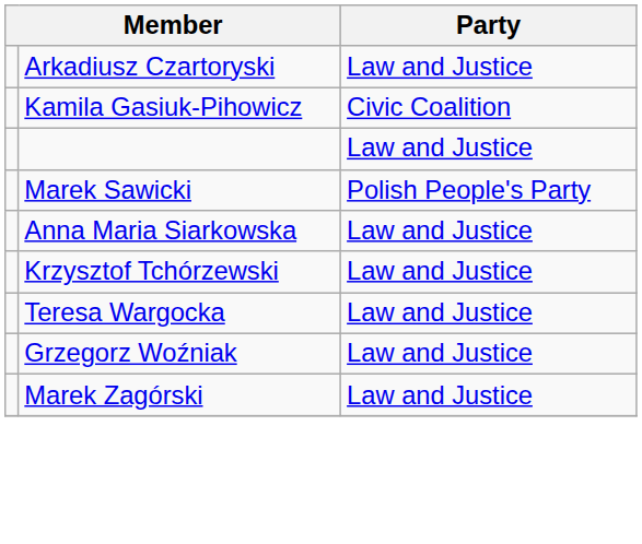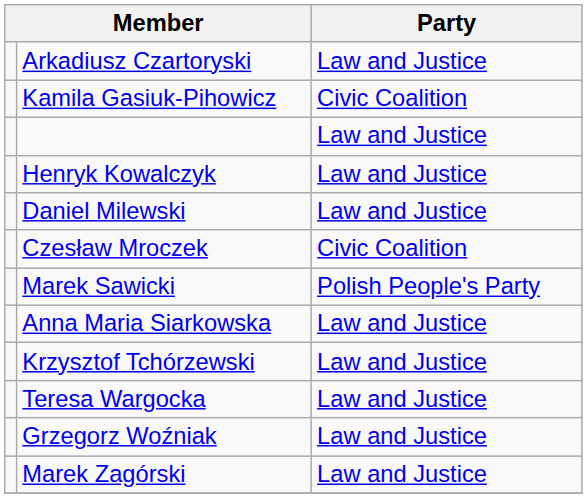+ row: Henryk Kowalczyk | Law and Justice
+ row: Daniel Milewski | Law and Justice
+ row: Czesław Mroczek | Civic Coalition
